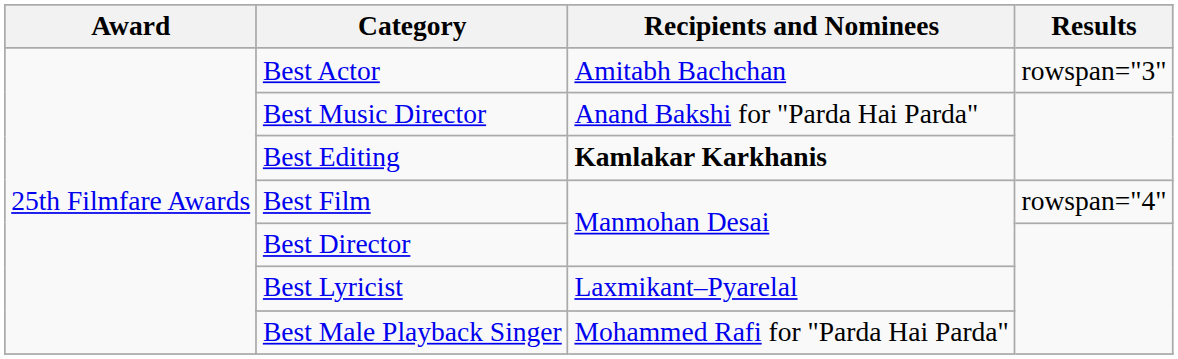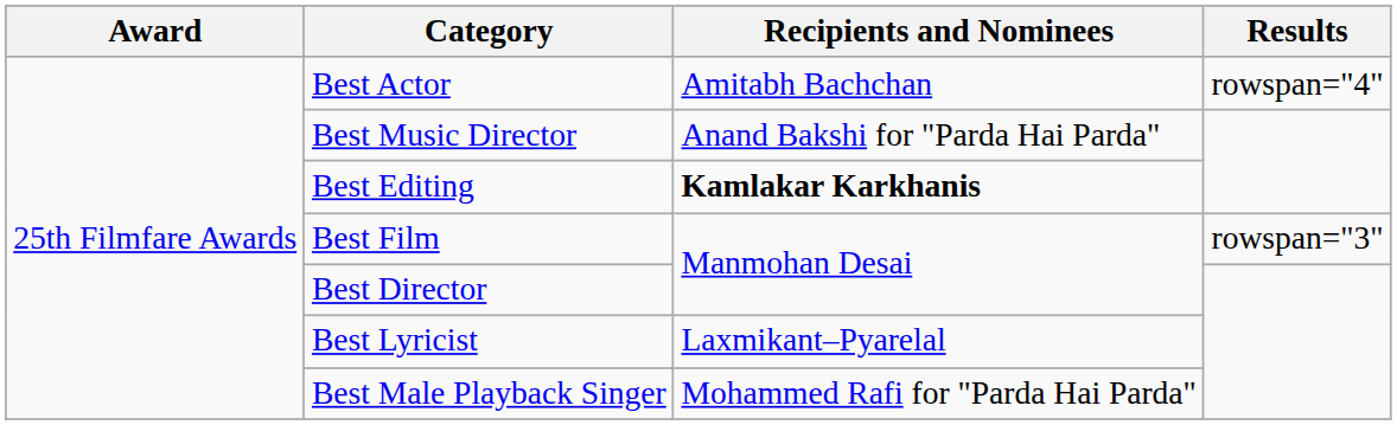Best Actor | Results: rowspan="3" -> rowspan="4"
Best Film | Results: rowspan="4" -> rowspan="3"
